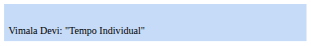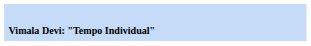row 1 | column 1: normal -> bold
